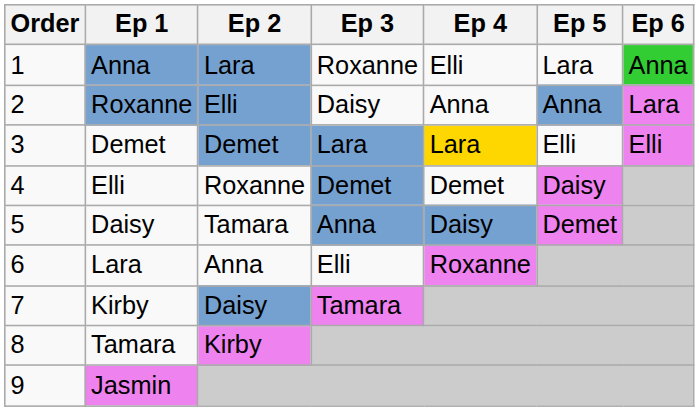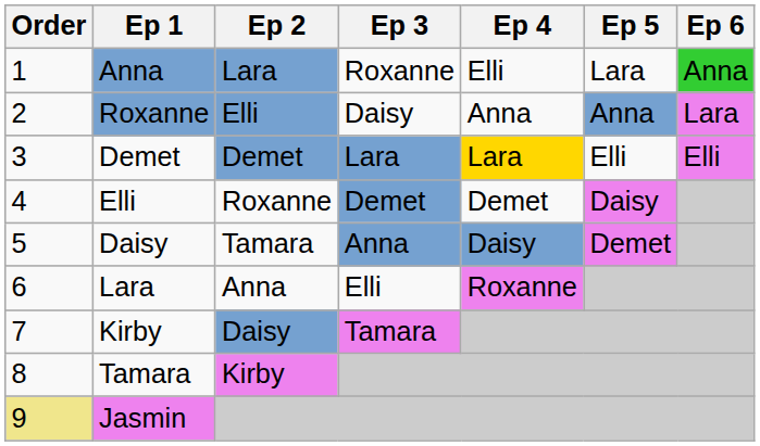Jasmin | Order: no background -> khaki background
